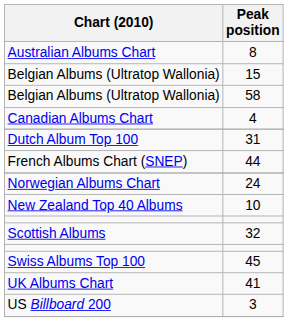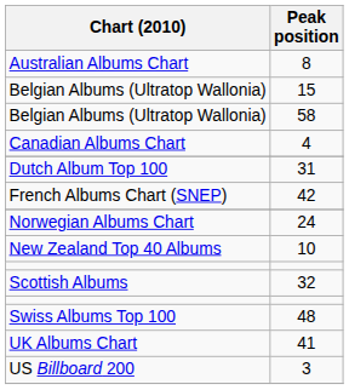row 7 | Peak position: 44 -> 42
row 13 | Peak position: 45 -> 48
